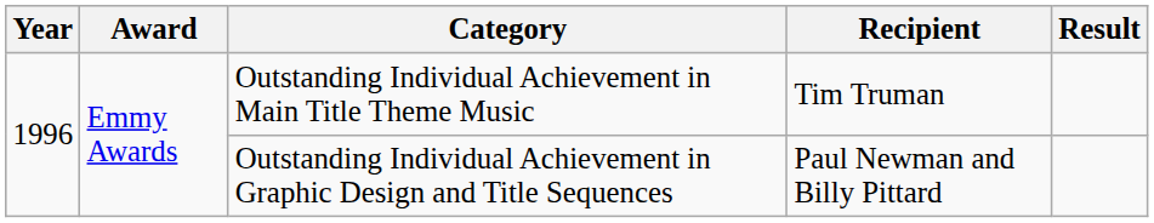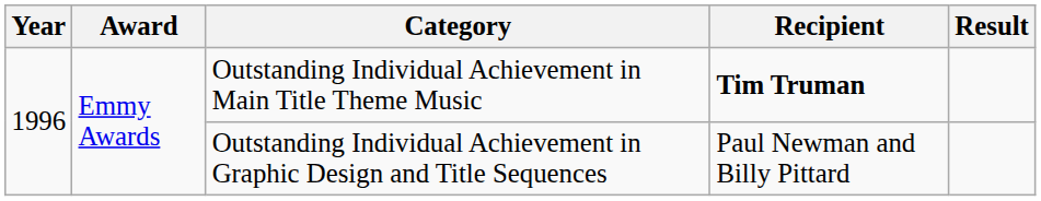Outstanding Individual Achievement in Main Title Theme Music | Recipient: normal -> bold
